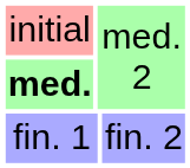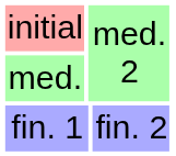med. | column 1: bold -> normal
